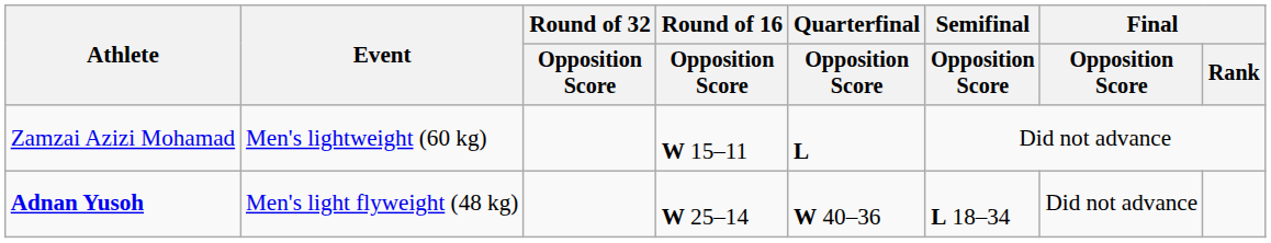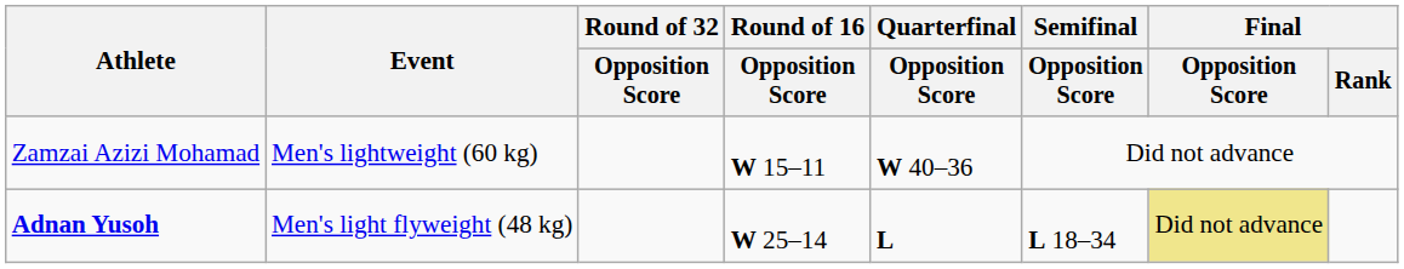Zamzai Azizi Mohamad | Quarterfinal / Opposition Score: L -> W 40–36
Adnan Yusoh | Quarterfinal / Opposition Score: W 40–36 -> L
Adnan Yusoh | Final / Opposition Score: no background -> khaki background
